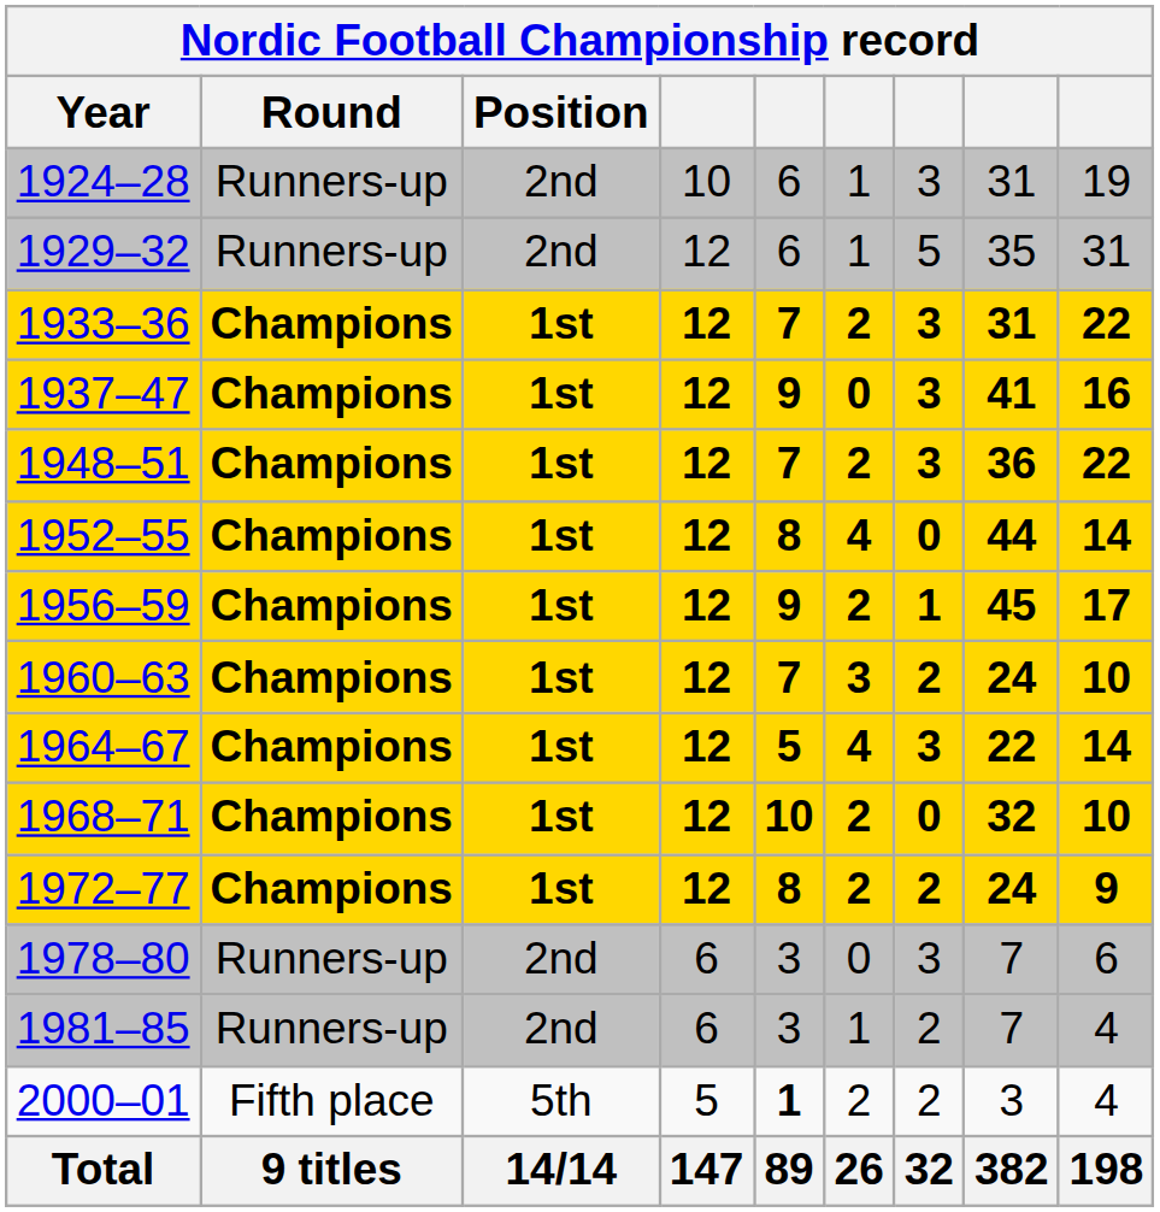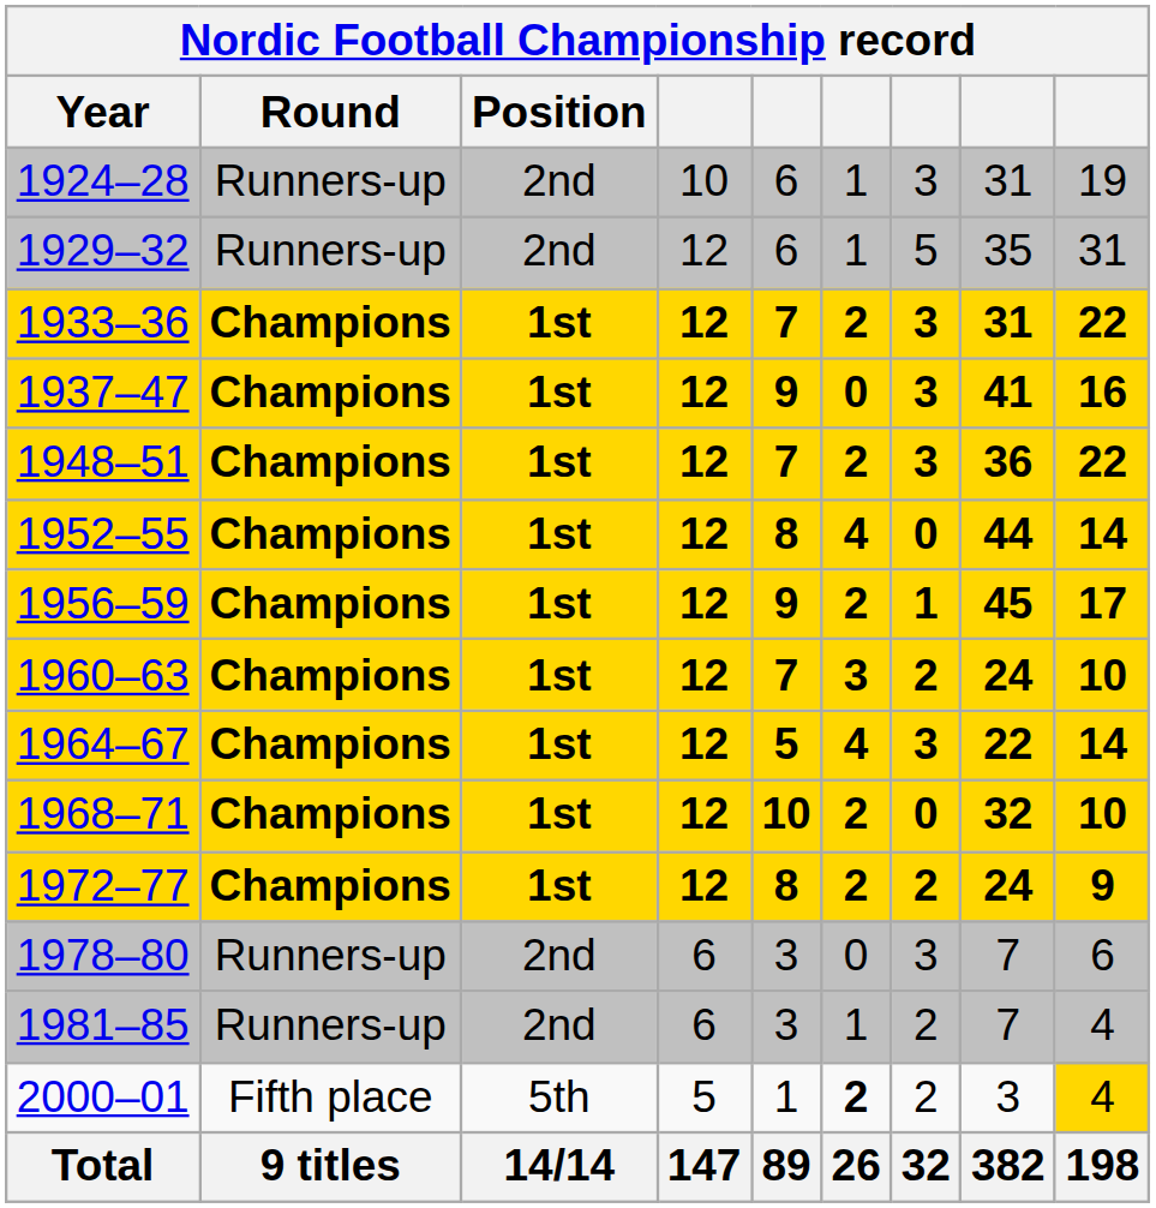2000–01 | column 5: bold -> normal
2000–01 | column 6: normal -> bold
2000–01 | column 9: no background -> gold background
